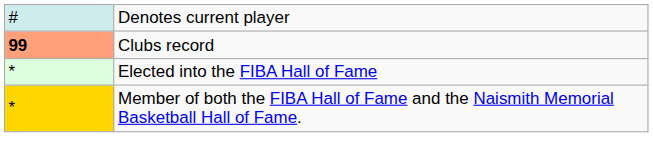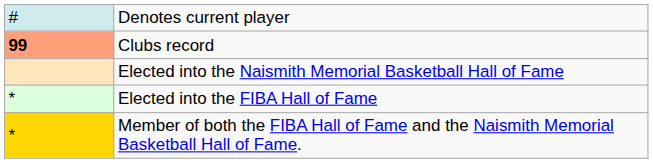+ row: Elected into the Naismith Memorial Basketball Hall of Fame
